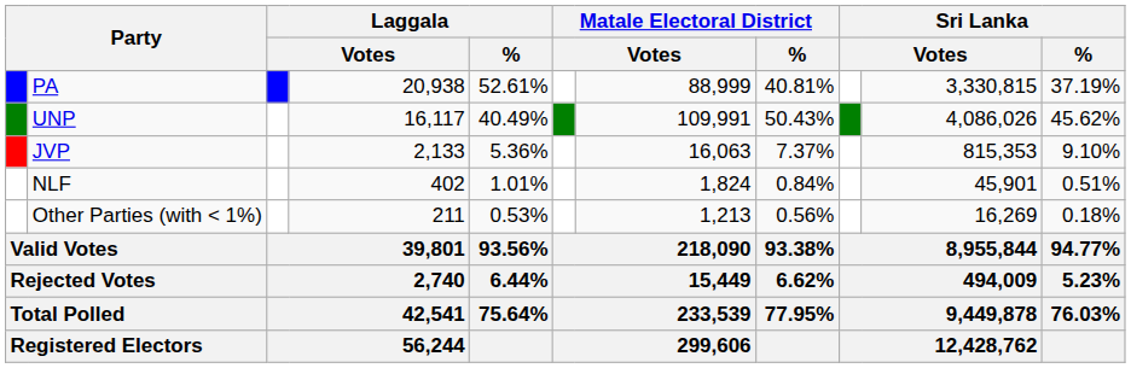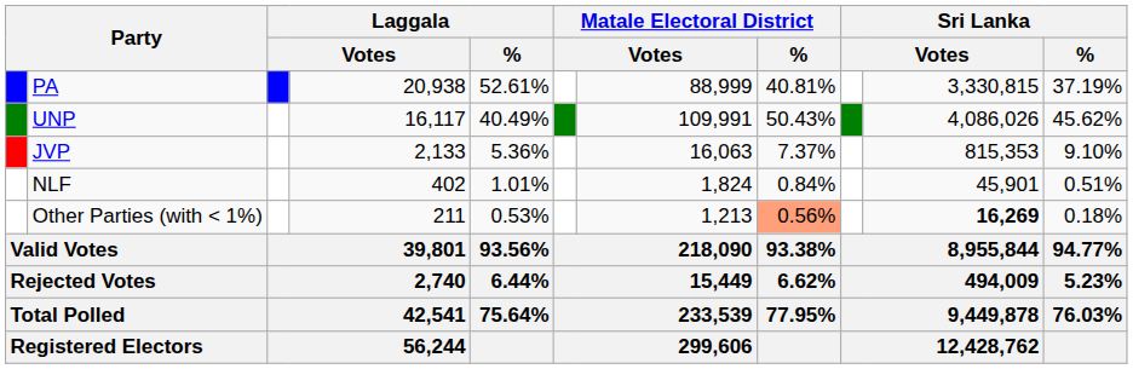Other Parties (with < 1%) | Matale Electoral District / %: no background -> lightsalmon background
Other Parties (with < 1%) | column 10: normal -> bold
